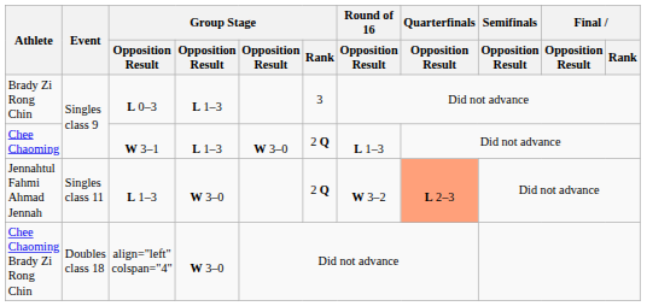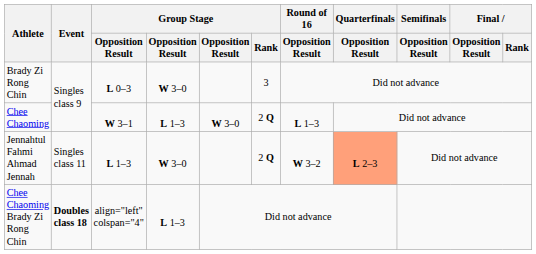Brady Zi Rong Chin | column 4: L 1–3 -> W 3–0
Chee Chaoming Brady Zi Rong Chin | Event: normal -> bold
Chee Chaoming Brady Zi Rong Chin | column 4: W 3–0 -> L 1–3
